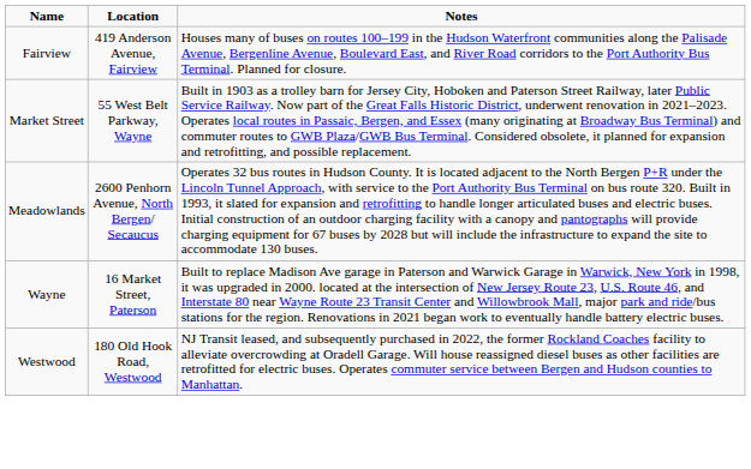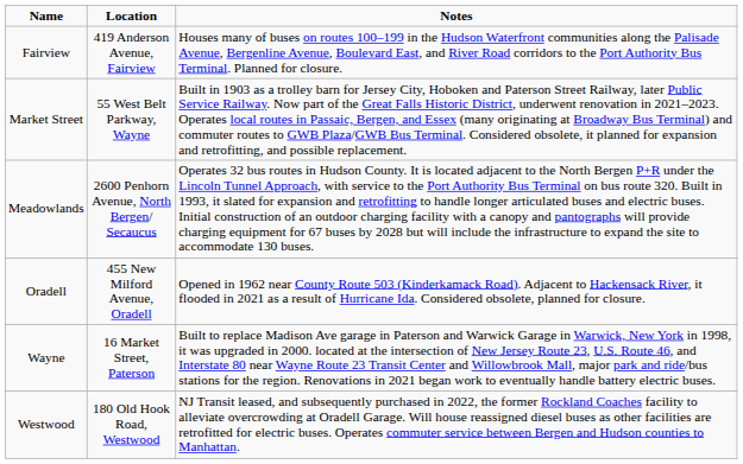+ row: Oradell | 455 New Milford Avenue, Oradell | Opened in 1962 near County Route 503 (Kinderkamack Road). Adjacent to Hackensack River, it flooded in 2021 as a result of Hurricane Ida. Considered obsolete, planned for closure.
